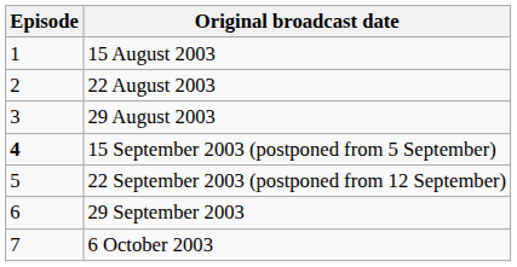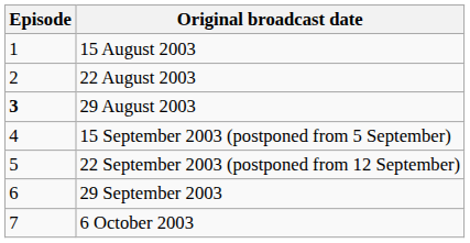29 August 2003 | Episode: normal -> bold
15 September 2003 (postponed from 5 September) | Episode: bold -> normal
